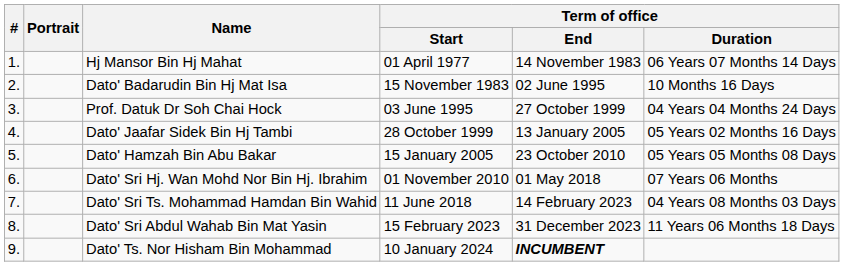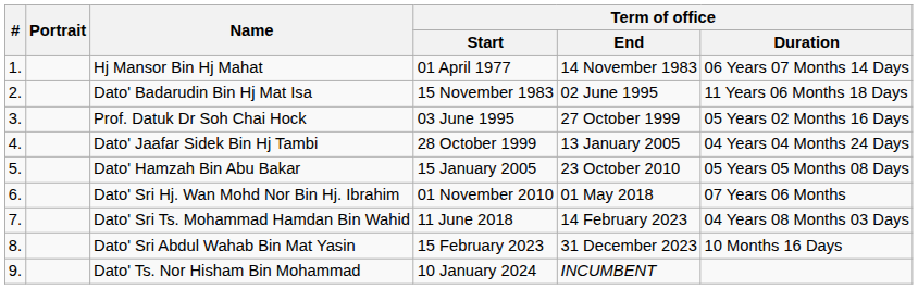Dato' Badarudin Bin Hj Mat Isa | Term of office / Duration: 10 Months 16 Days -> 11 Years 06 Months 18 Days
Prof. Datuk Dr Soh Chai Hock | Term of office / Duration: 04 Years 04 Months 24 Days -> 05 Years 02 Months 16 Days
Dato' Jaafar Sidek Bin Hj Tambi | Term of office / Duration: 05 Years 02 Months 16 Days -> 04 Years 04 Months 24 Days
Dato' Sri Abdul Wahab Bin Mat Yasin | Term of office / Duration: 11 Years 06 Months 18 Days -> 10 Months 16 Days
Dato' Ts. Nor Hisham Bin Mohammad | Term of office / End: bold -> normal
